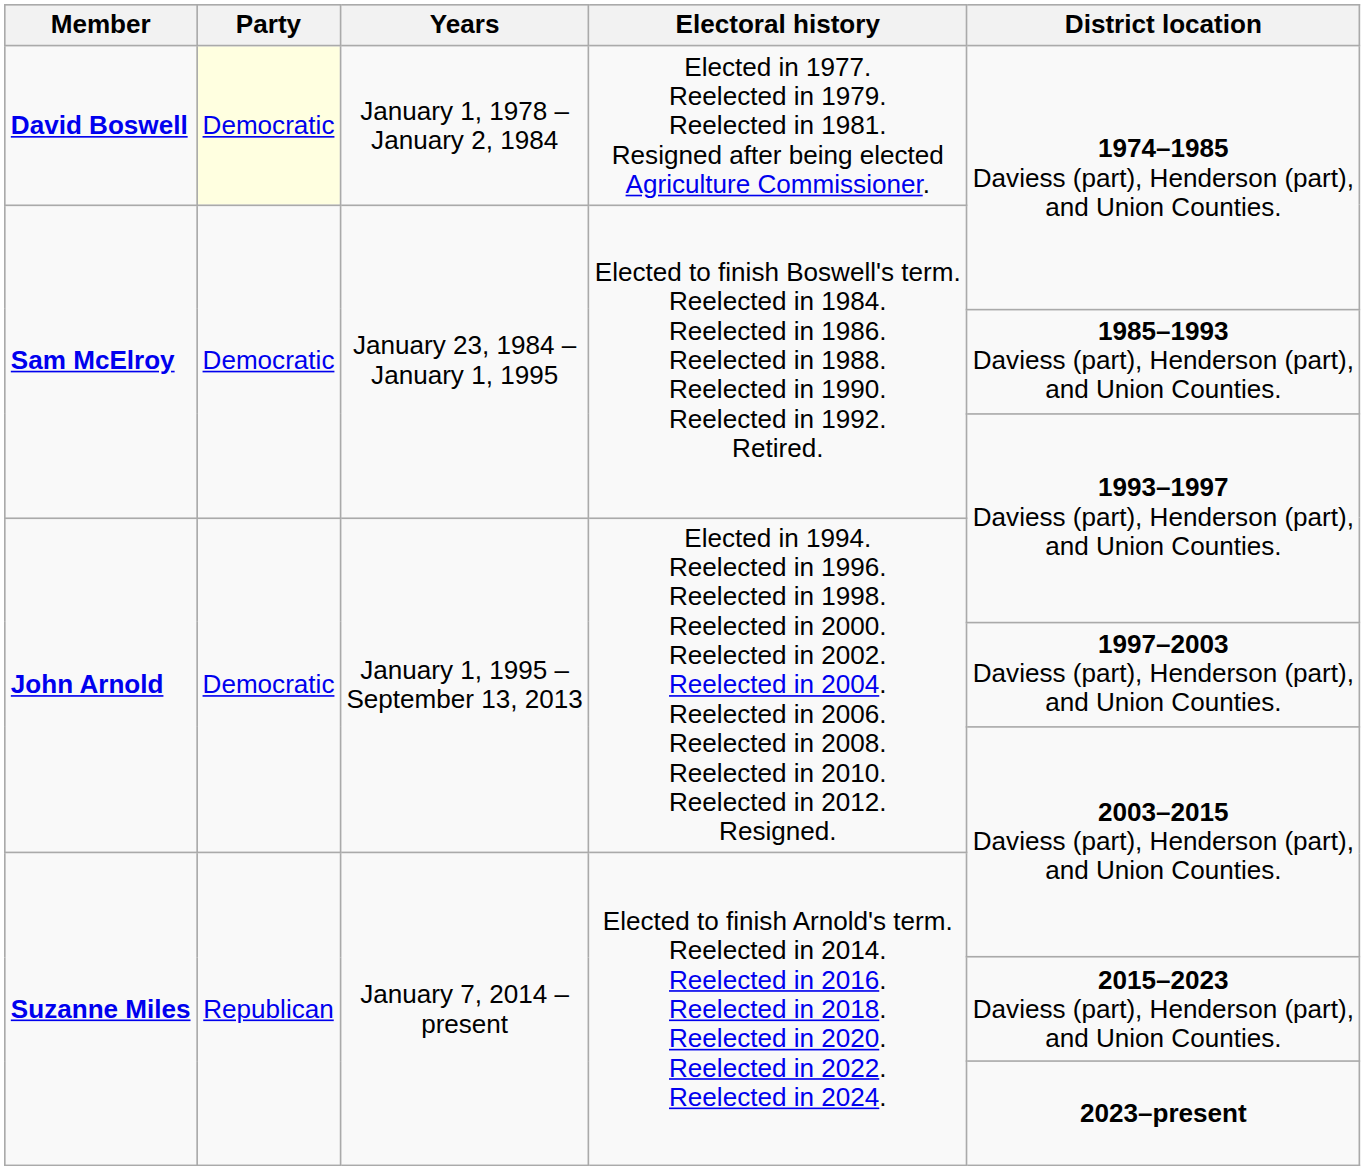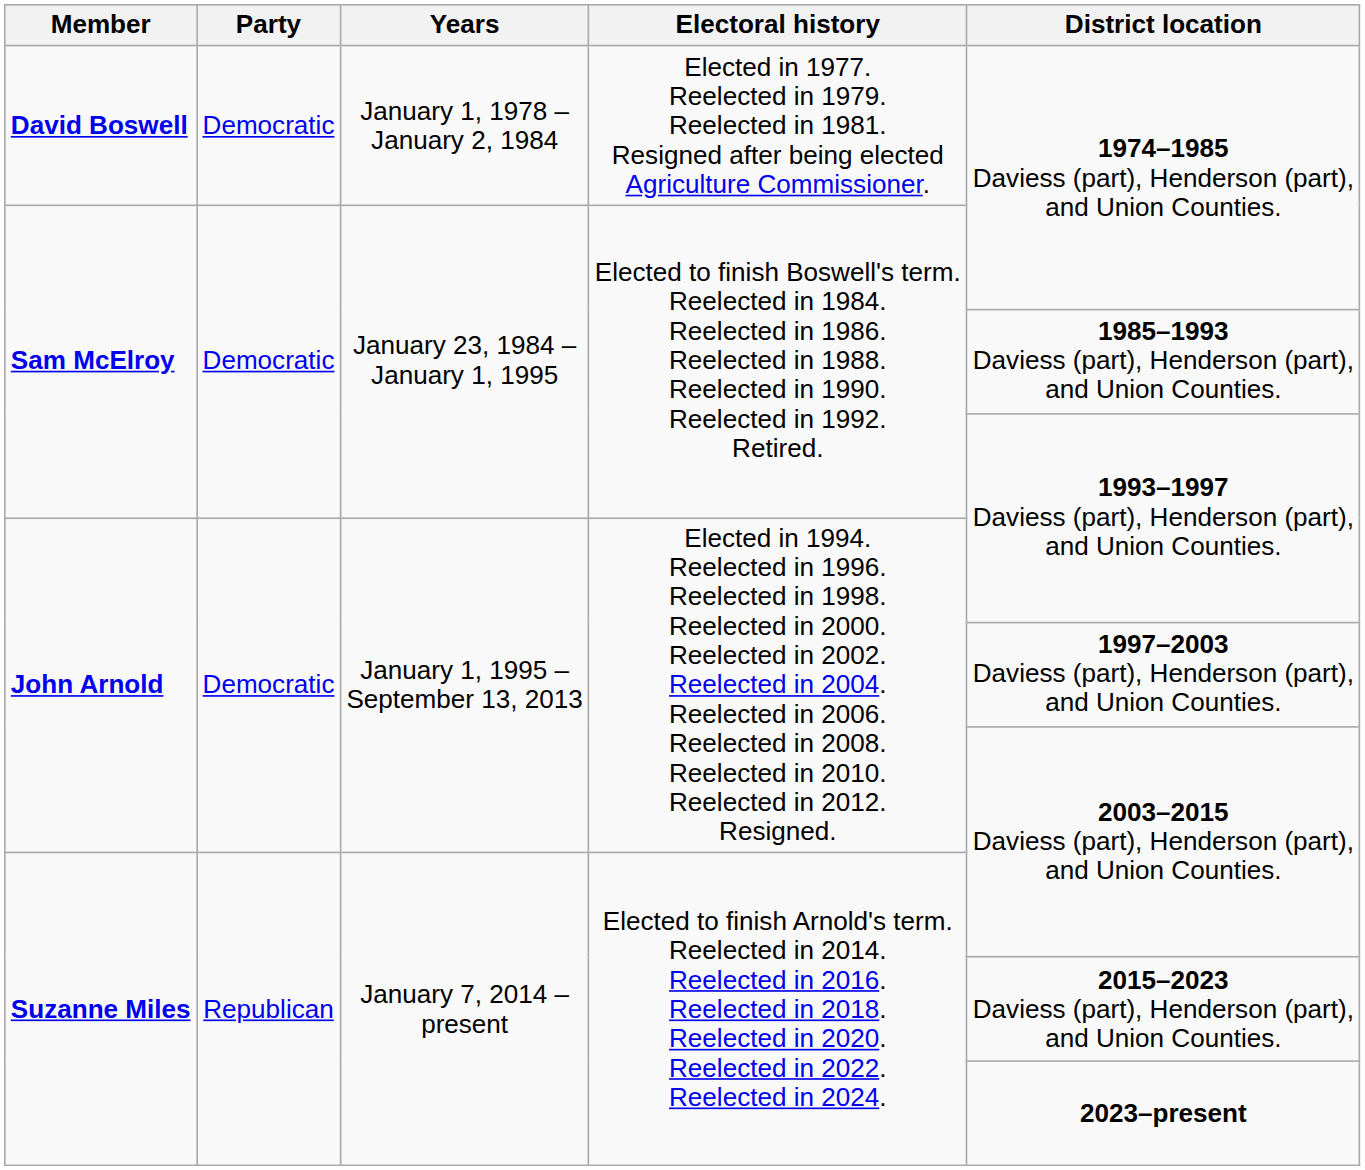David Boswell | Party: lightyellow background -> no background
